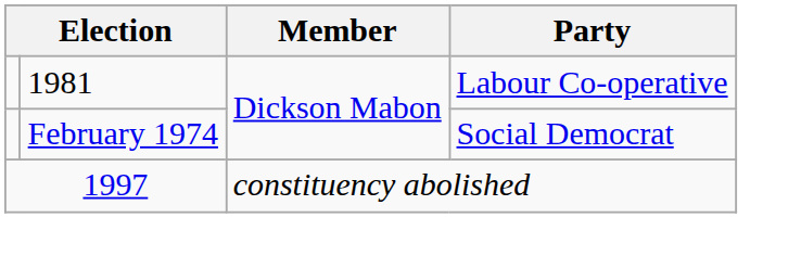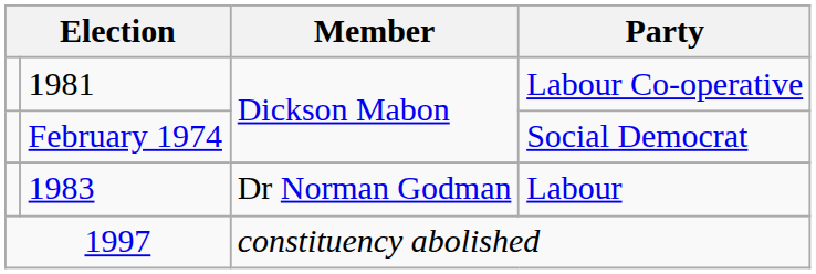+ row: 1983 | Dr Norman Godman | Labour
